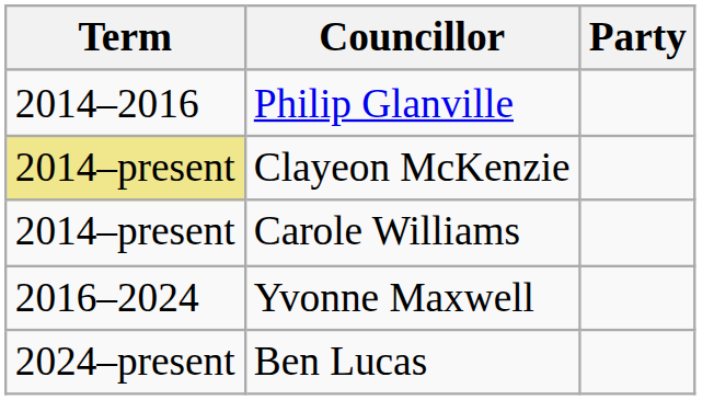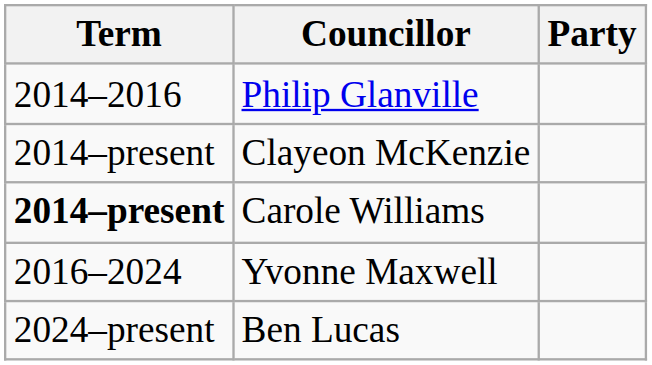Clayeon McKenzie | Term: khaki background -> no background
Carole Williams | Term: normal -> bold
